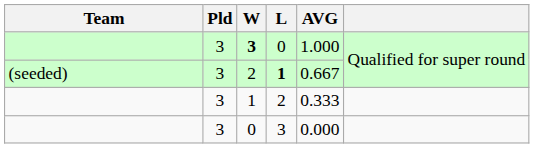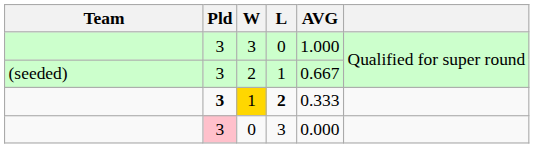row 2 | W: bold -> normal
row 3 | L: bold -> normal
row 4 | Pld: normal -> bold
row 4 | W: no background -> gold background
row 4 | L: normal -> bold
row 5 | Pld: no background -> pink background
